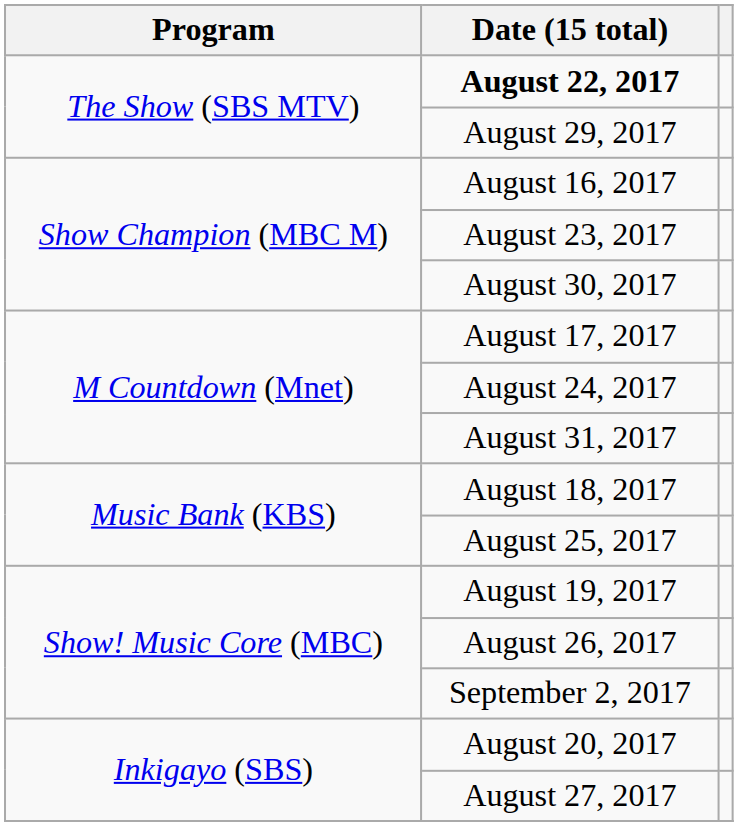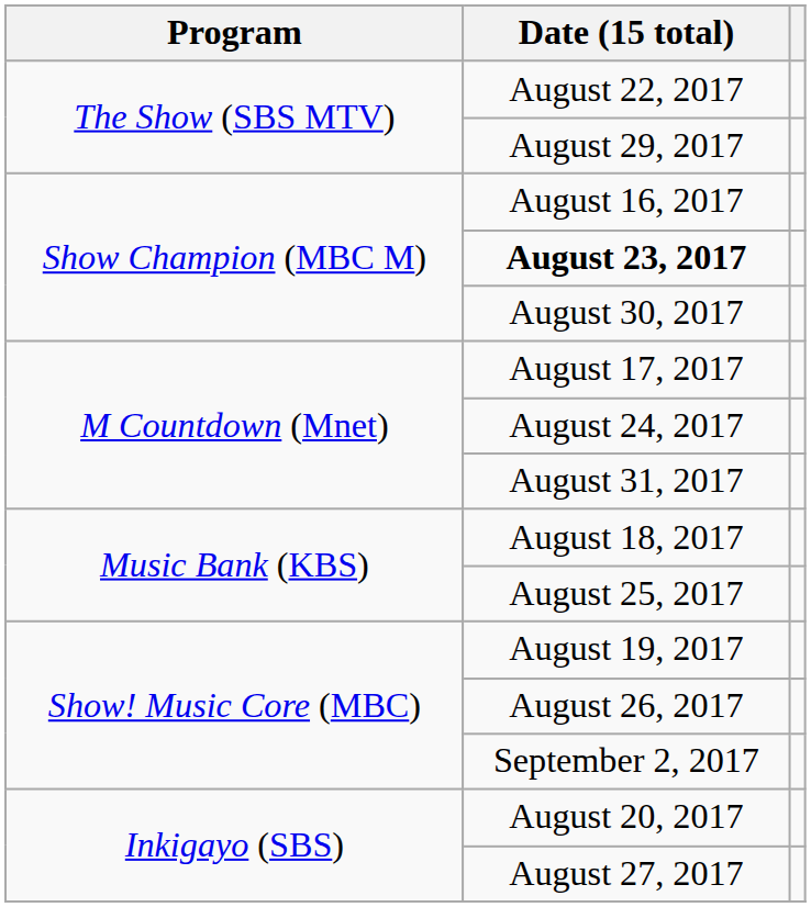August 22, 2017 | Date (15 total): bold -> normal
August 23, 2017 | Date (15 total): normal -> bold
